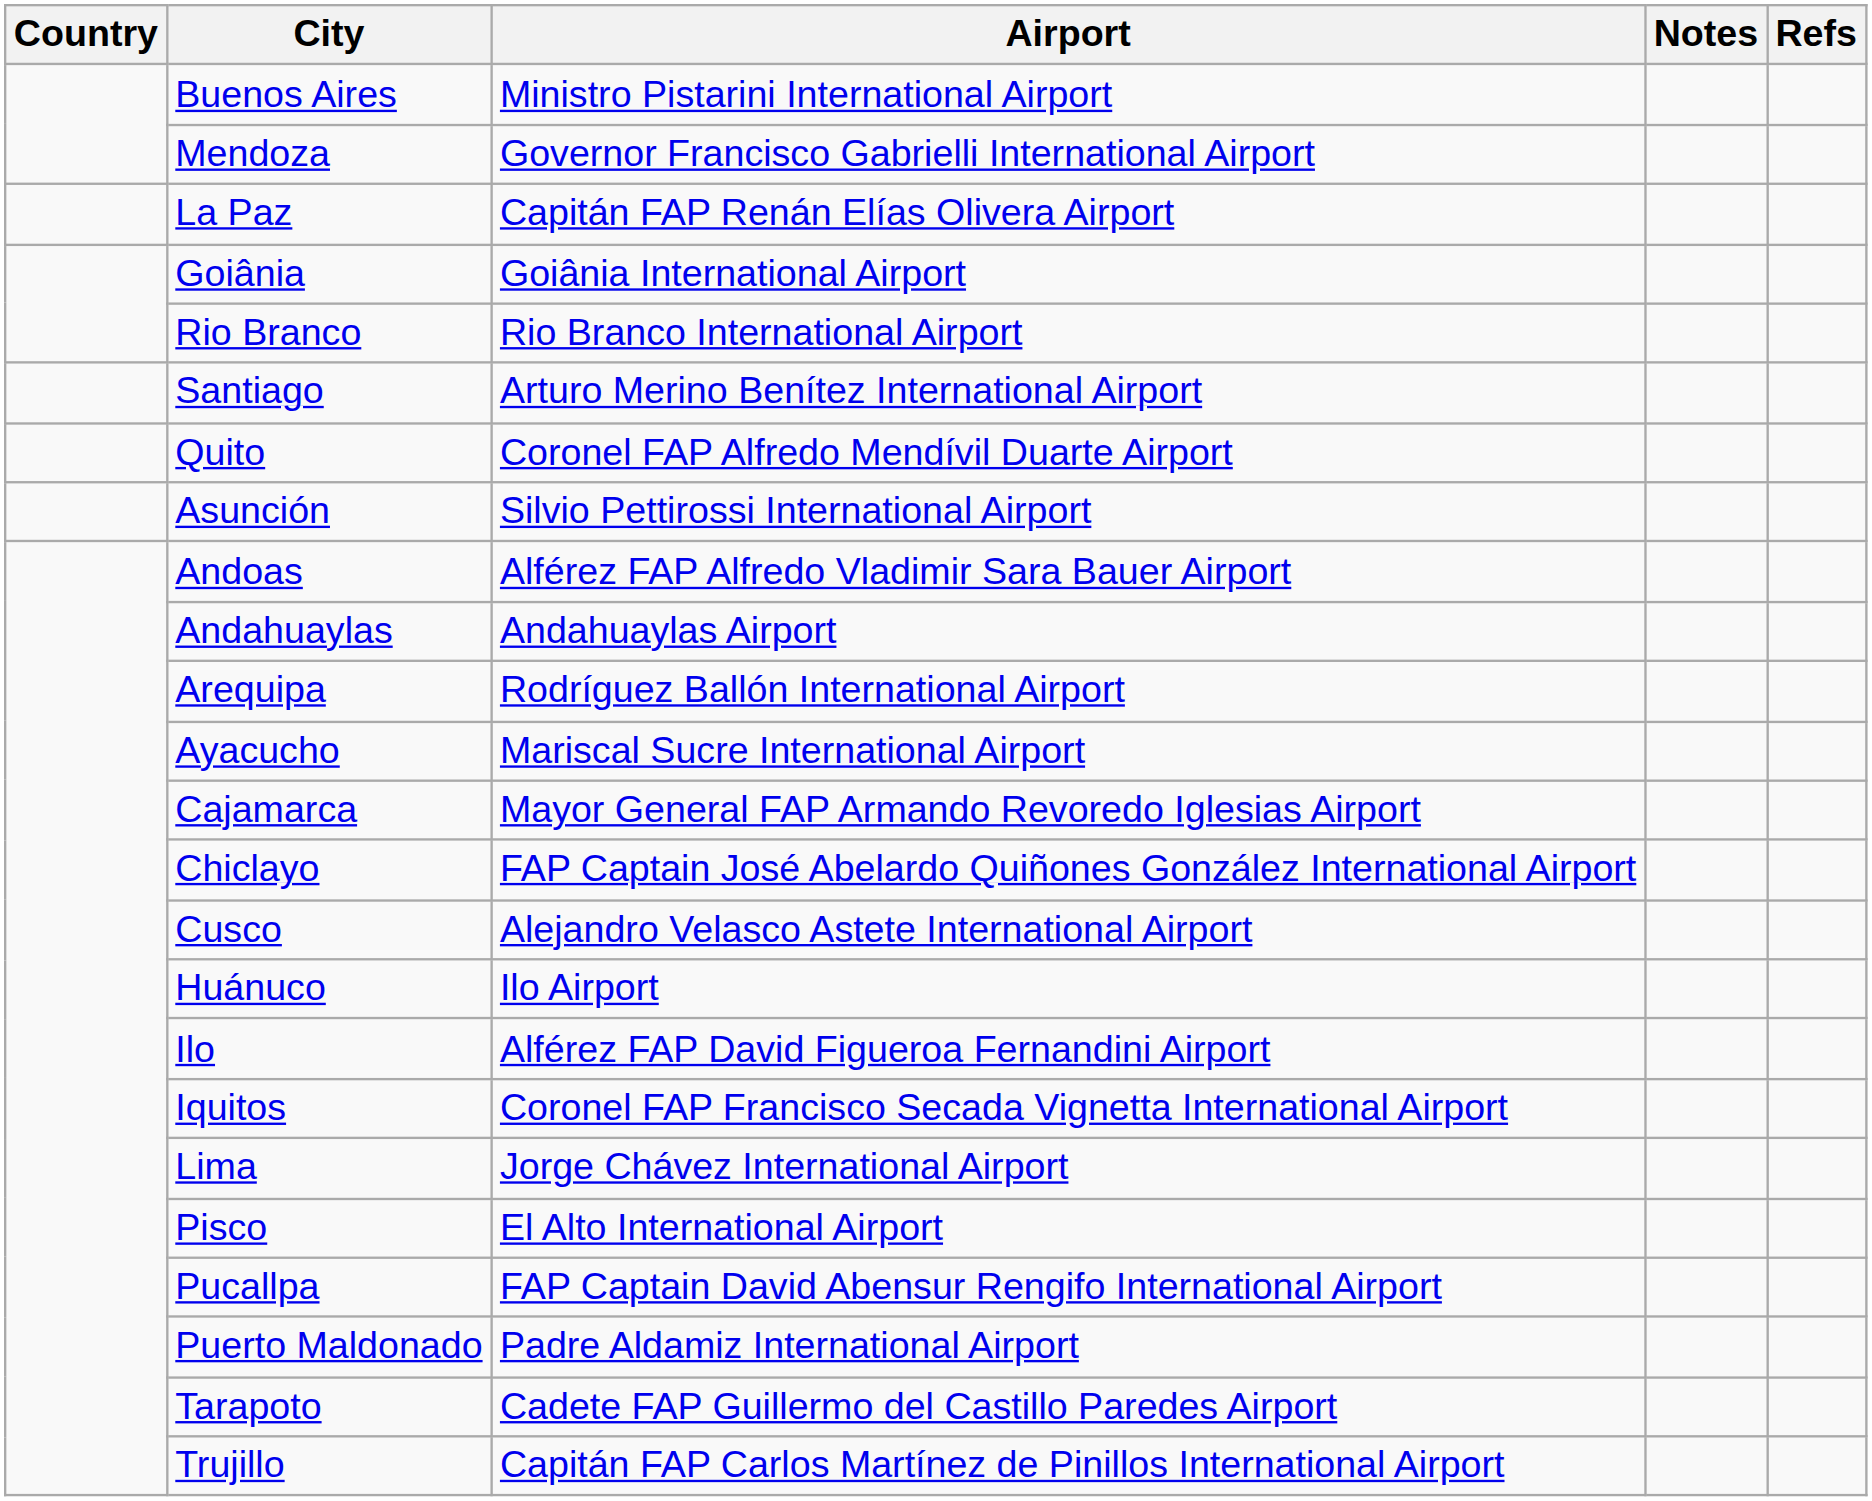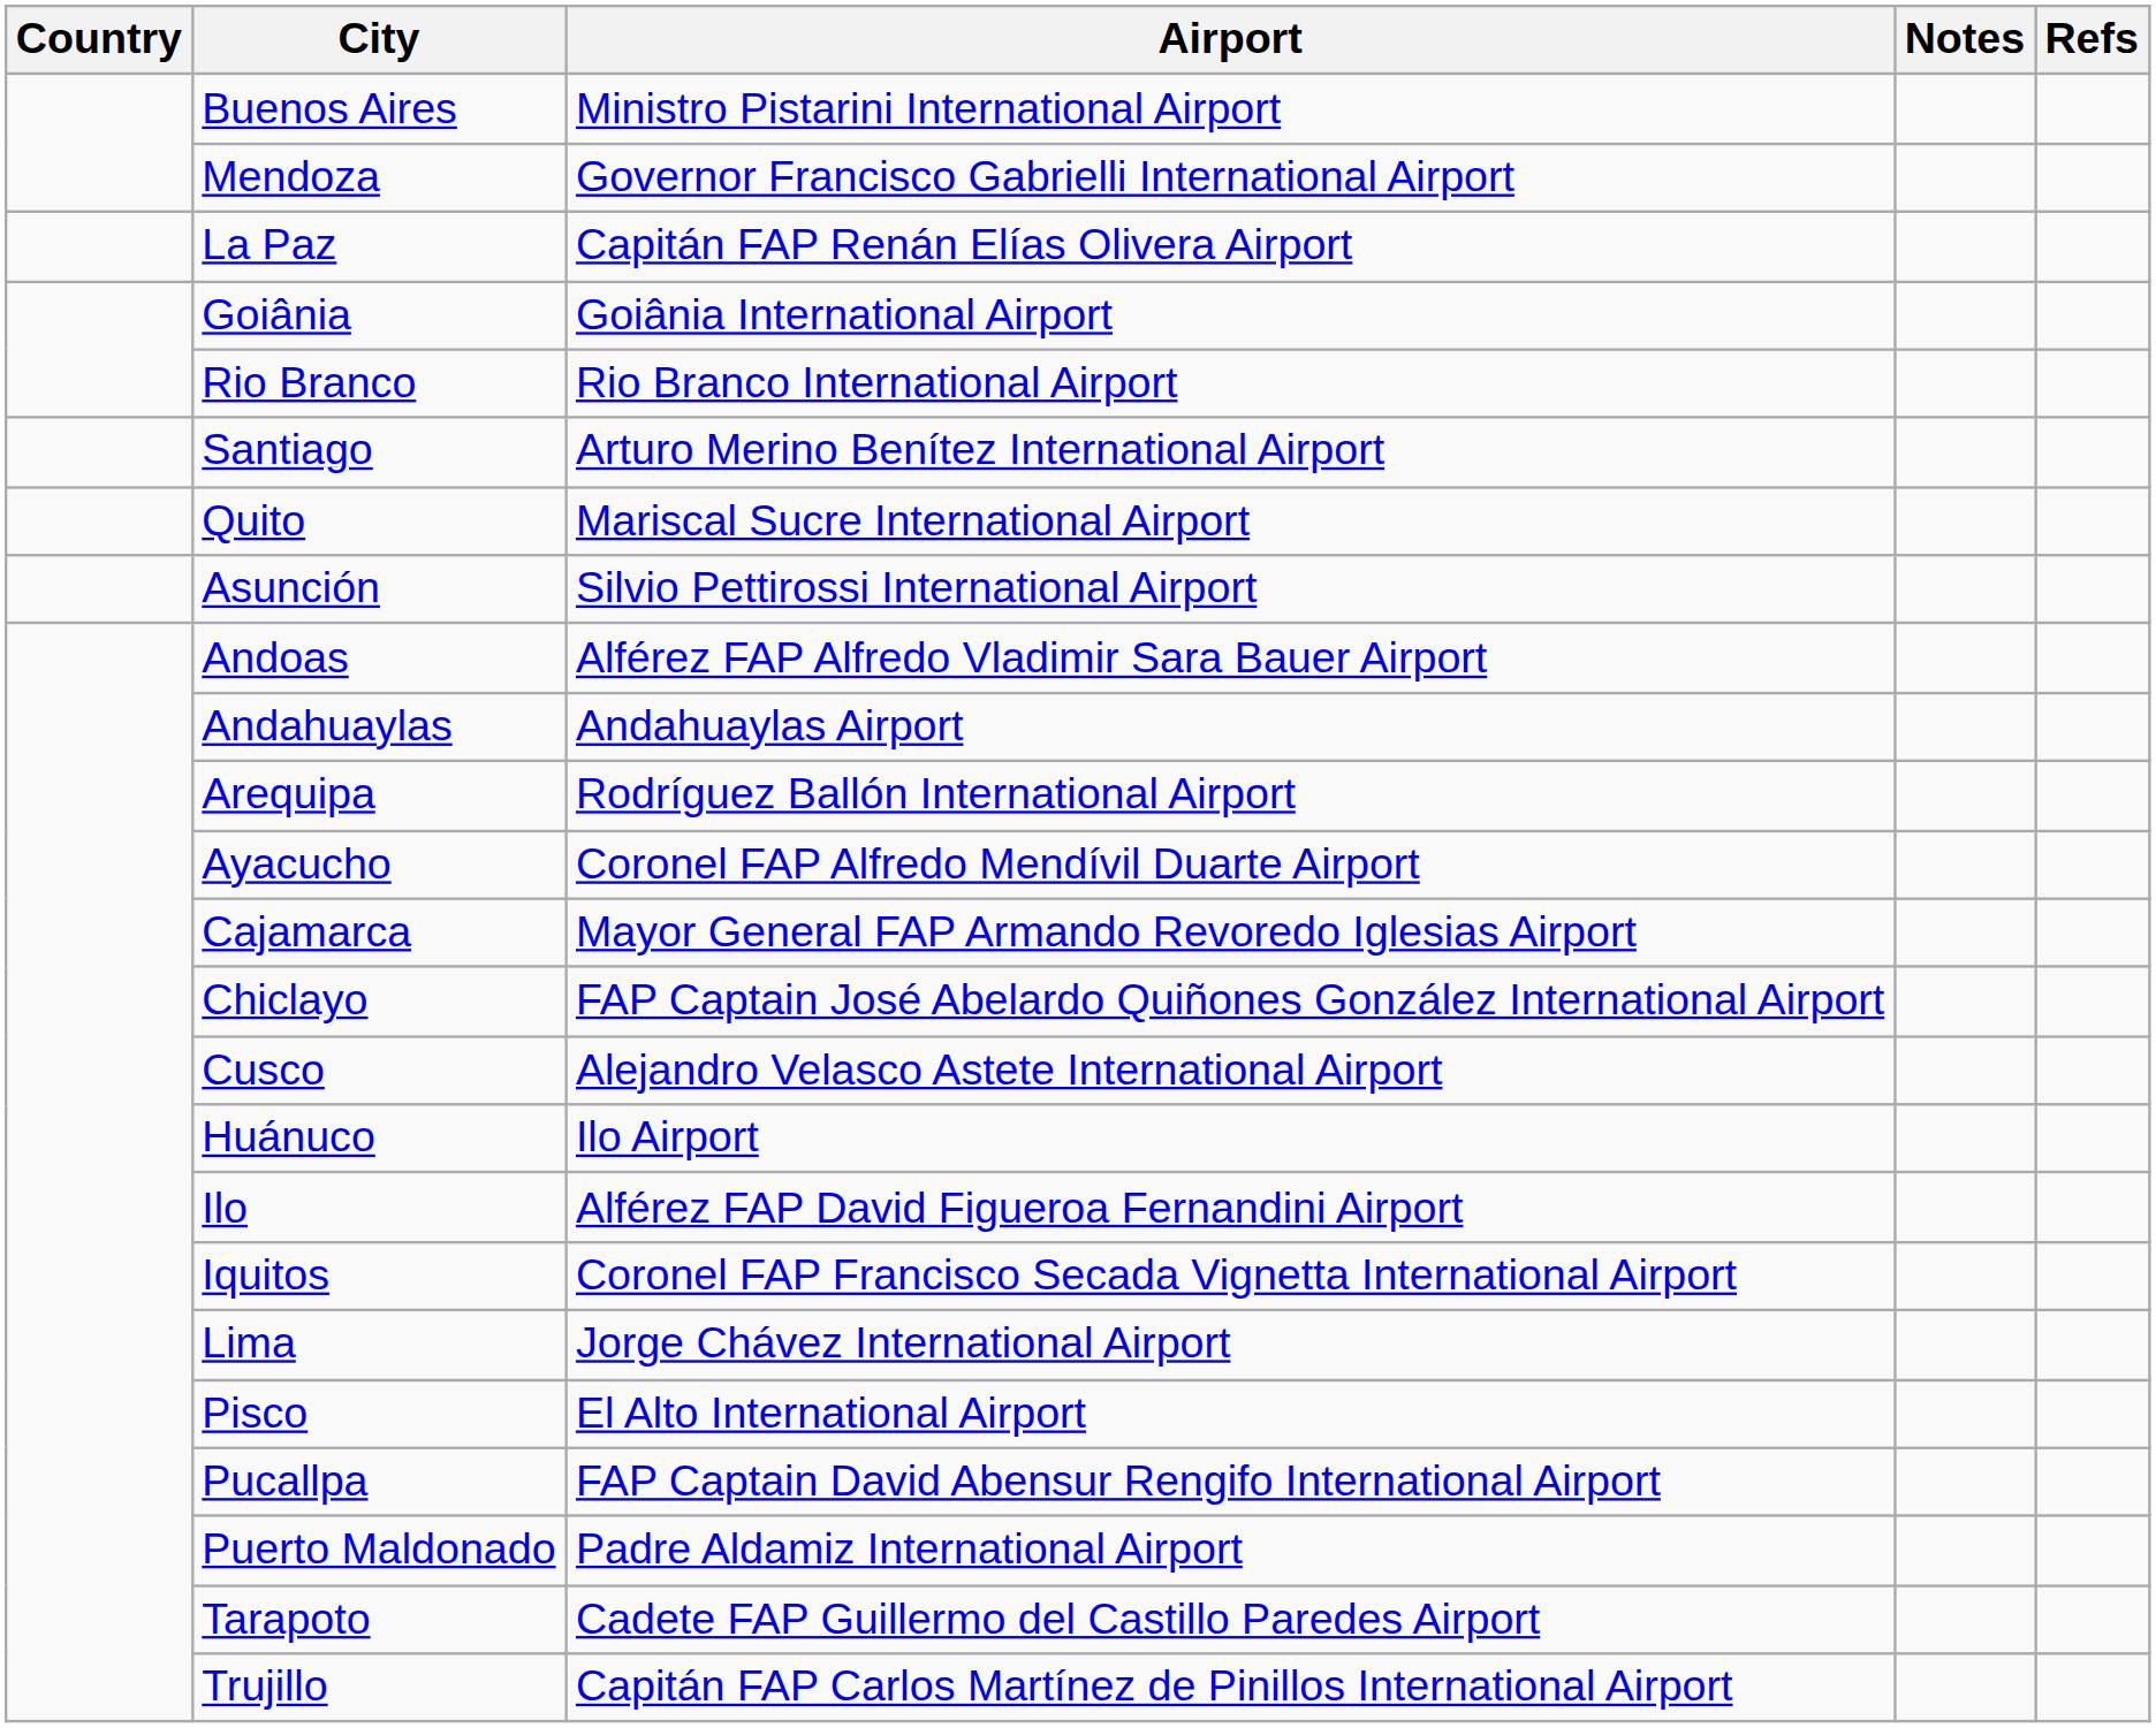Quito | Airport: Coronel FAP Alfredo Mendívil Duarte Airport -> Mariscal Sucre International Airport
Ayacucho | Airport: Mariscal Sucre International Airport -> Coronel FAP Alfredo Mendívil Duarte Airport
